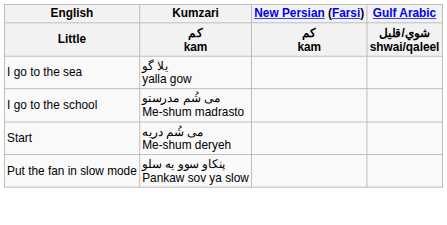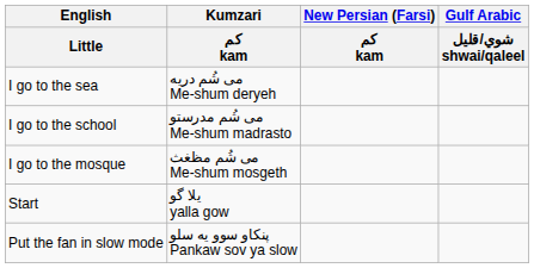I go to the sea | Kumzari / كم kam: یلا گو yalla gow -> می شُم دریه Me-shum deryeh
+ row: I go to the mosque | می شُم مظغث Me-shum mosgeth
Start | Kumzari / كم kam: می شُم دریه Me-shum deryeh -> یلا گو yalla gow
